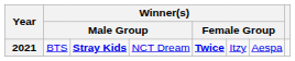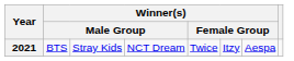2021 | column 3: bold -> normal
2021 | column 5: bold -> normal
